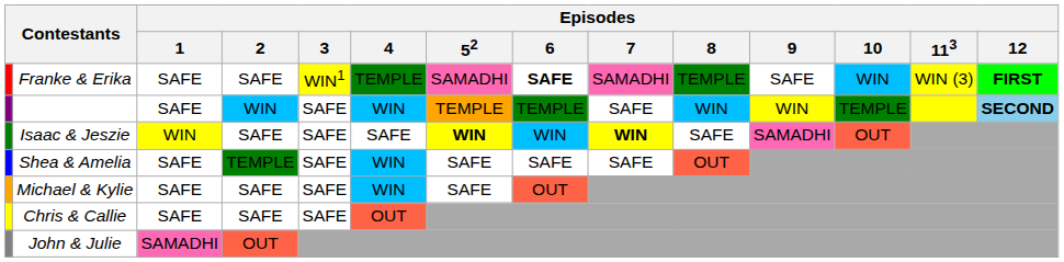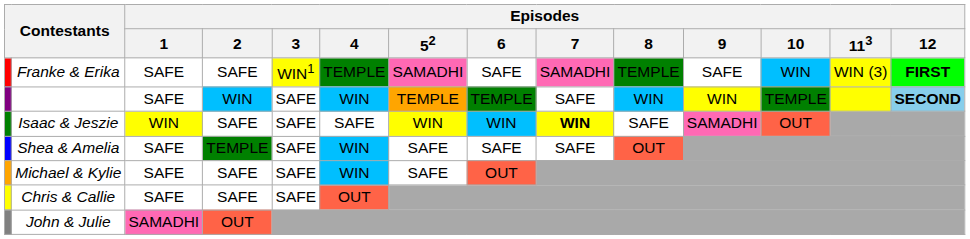Franke & Erika | Episodes / 6: bold -> normal
Isaac & Jeszie | Episodes / 52: bold -> normal
